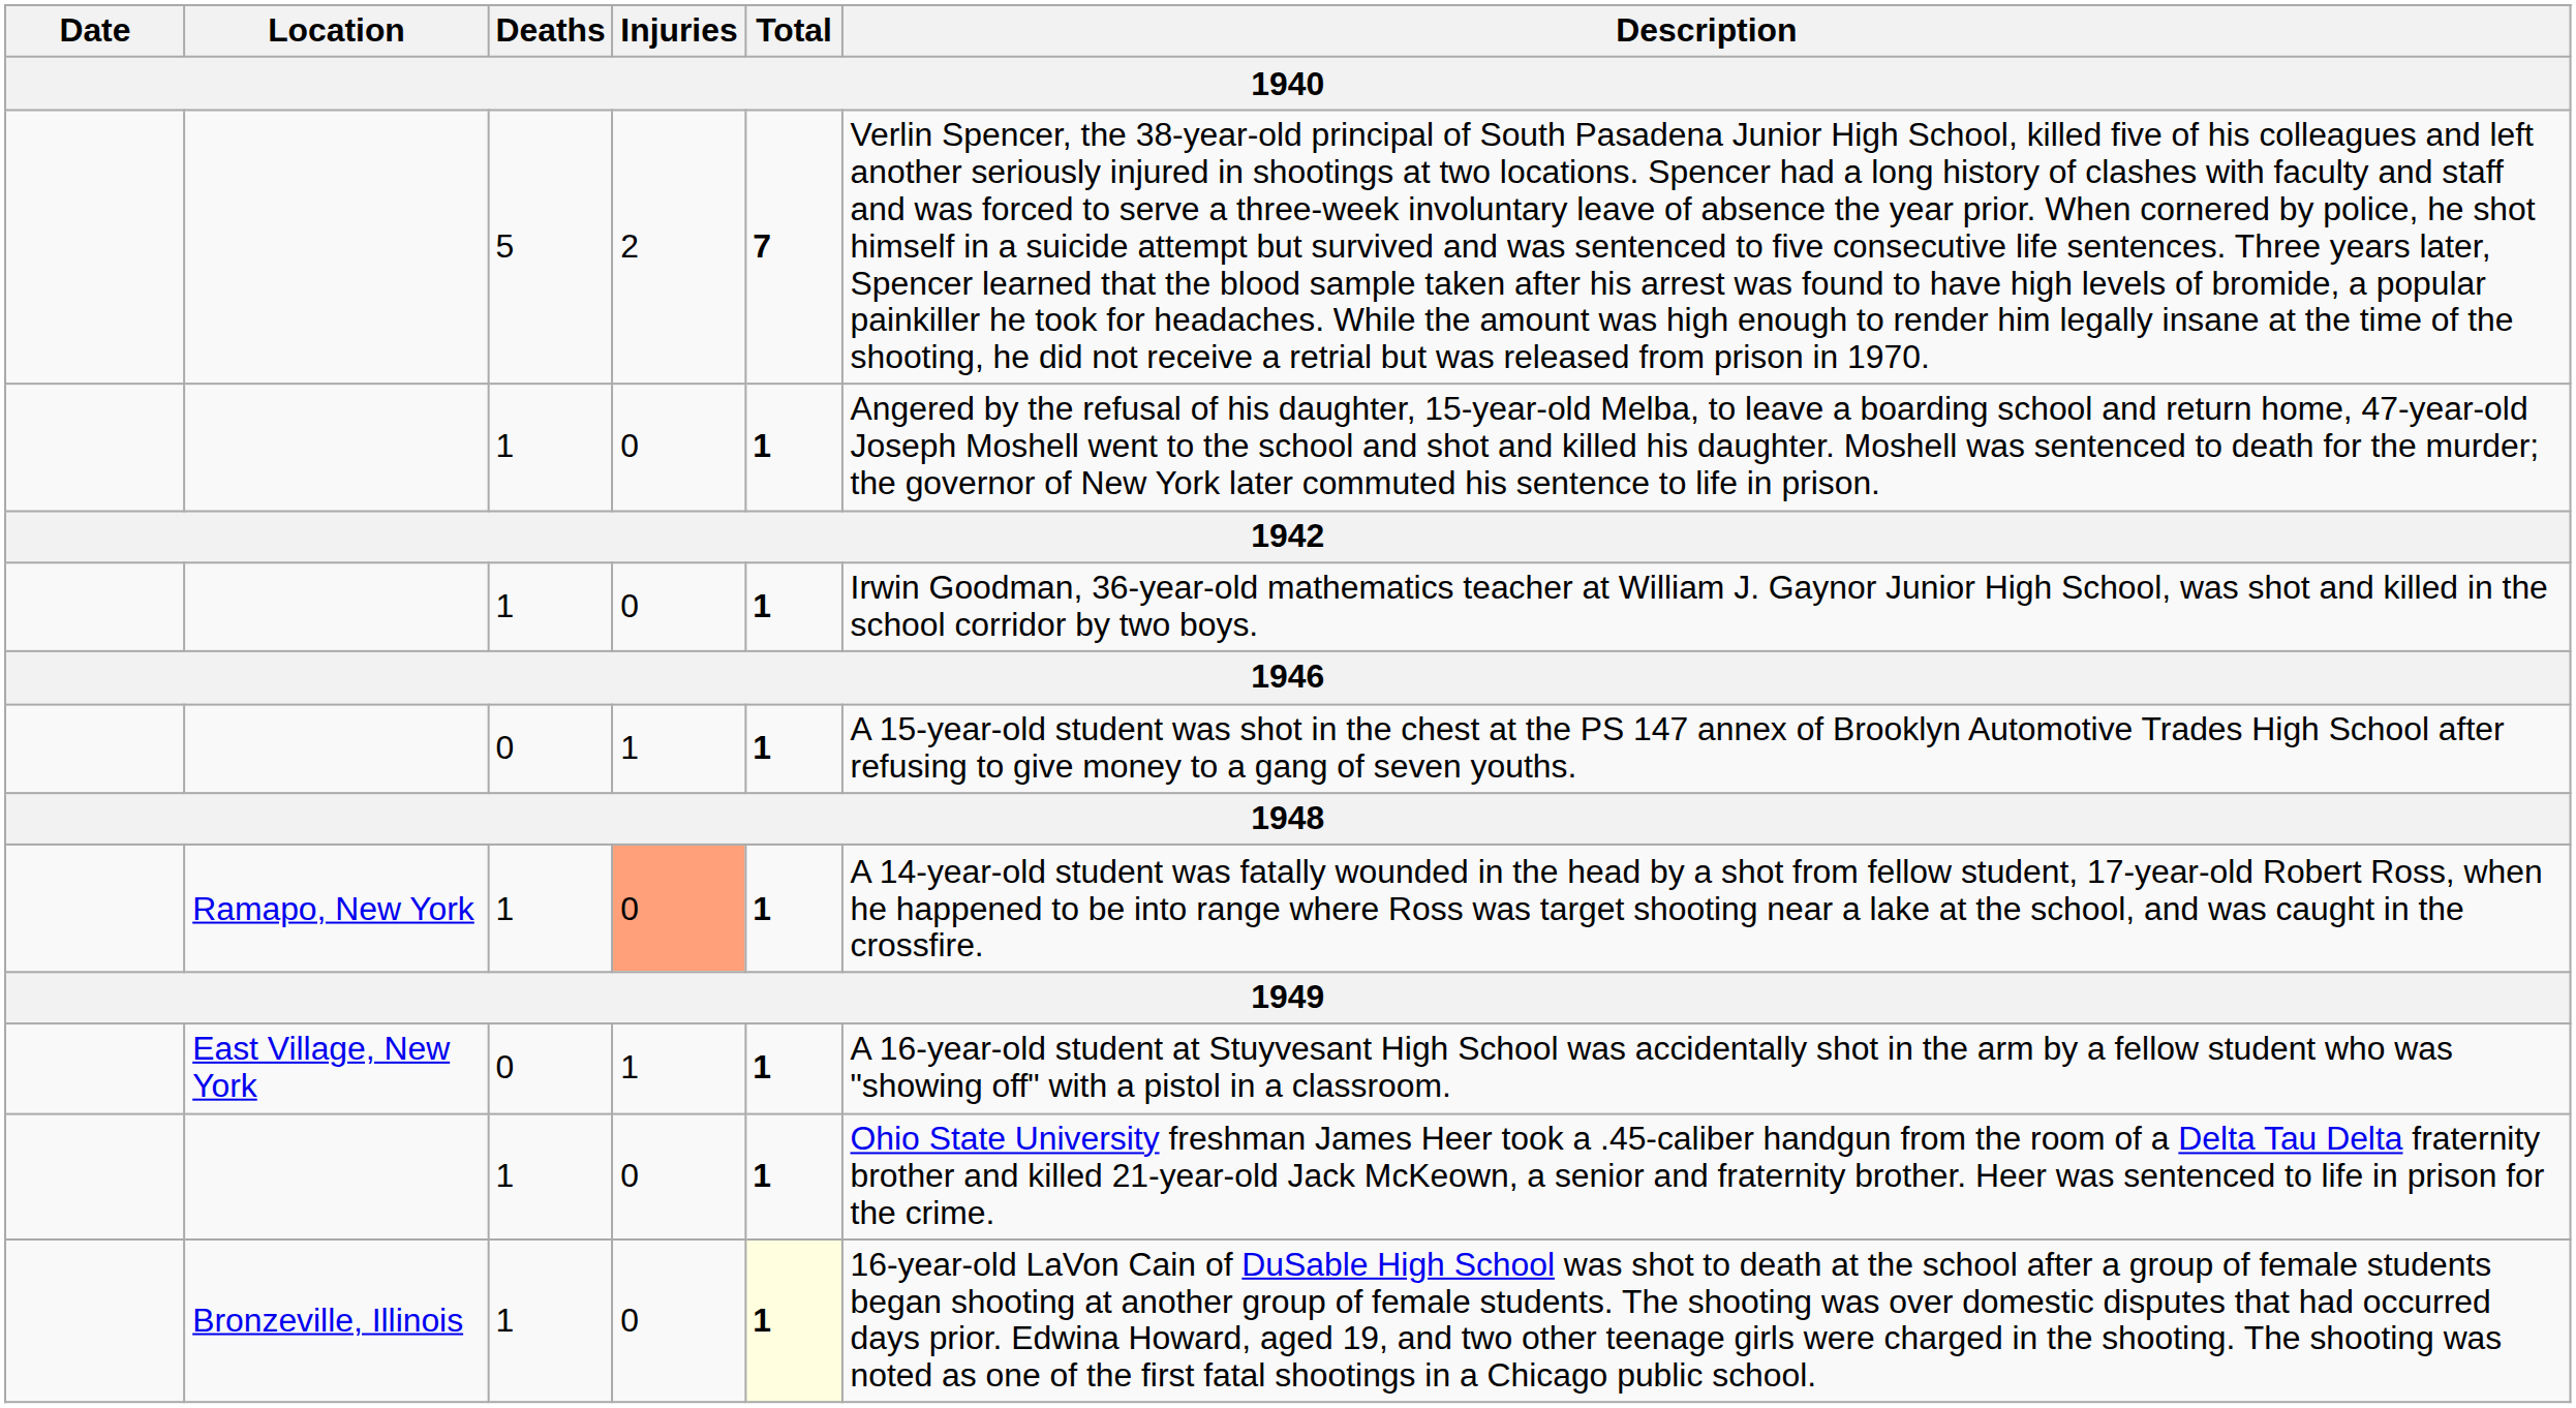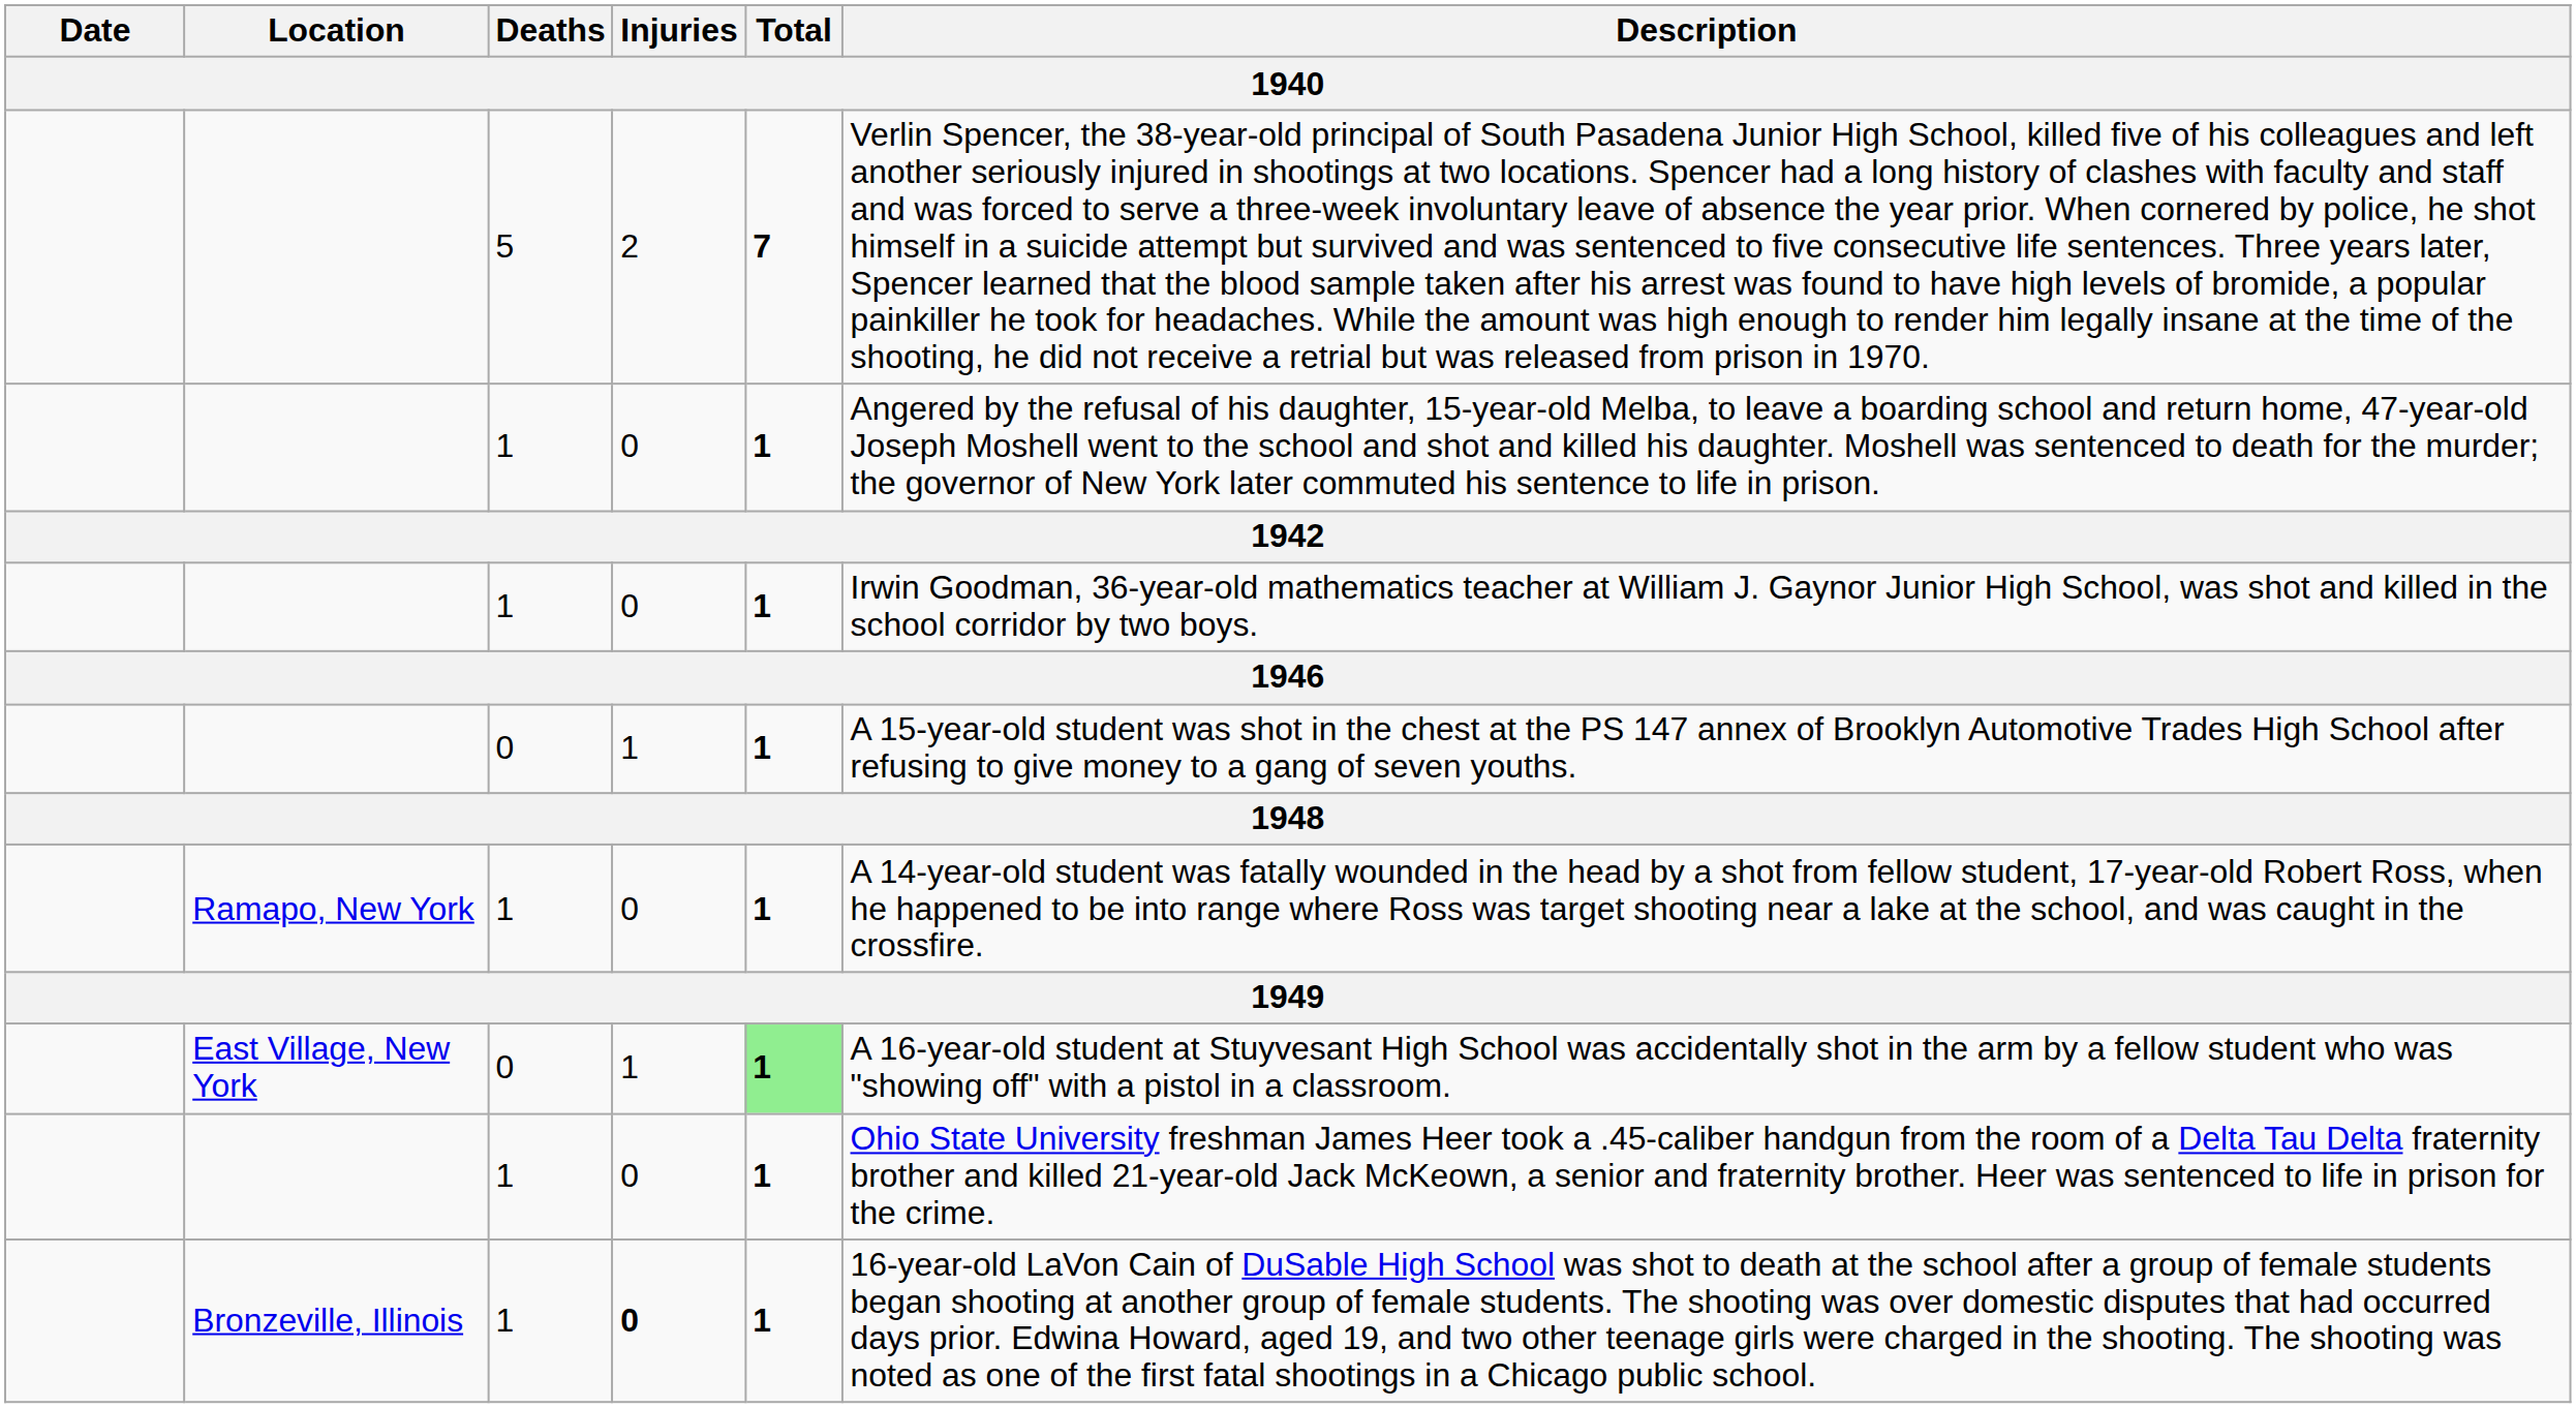Ramapo, New York | Injuries: lightsalmon background -> no background
East Village, New York | Total: no background -> lightgreen background
Bronzeville, Illinois | Injuries: normal -> bold
Bronzeville, Illinois | Total: lightyellow background -> no background
